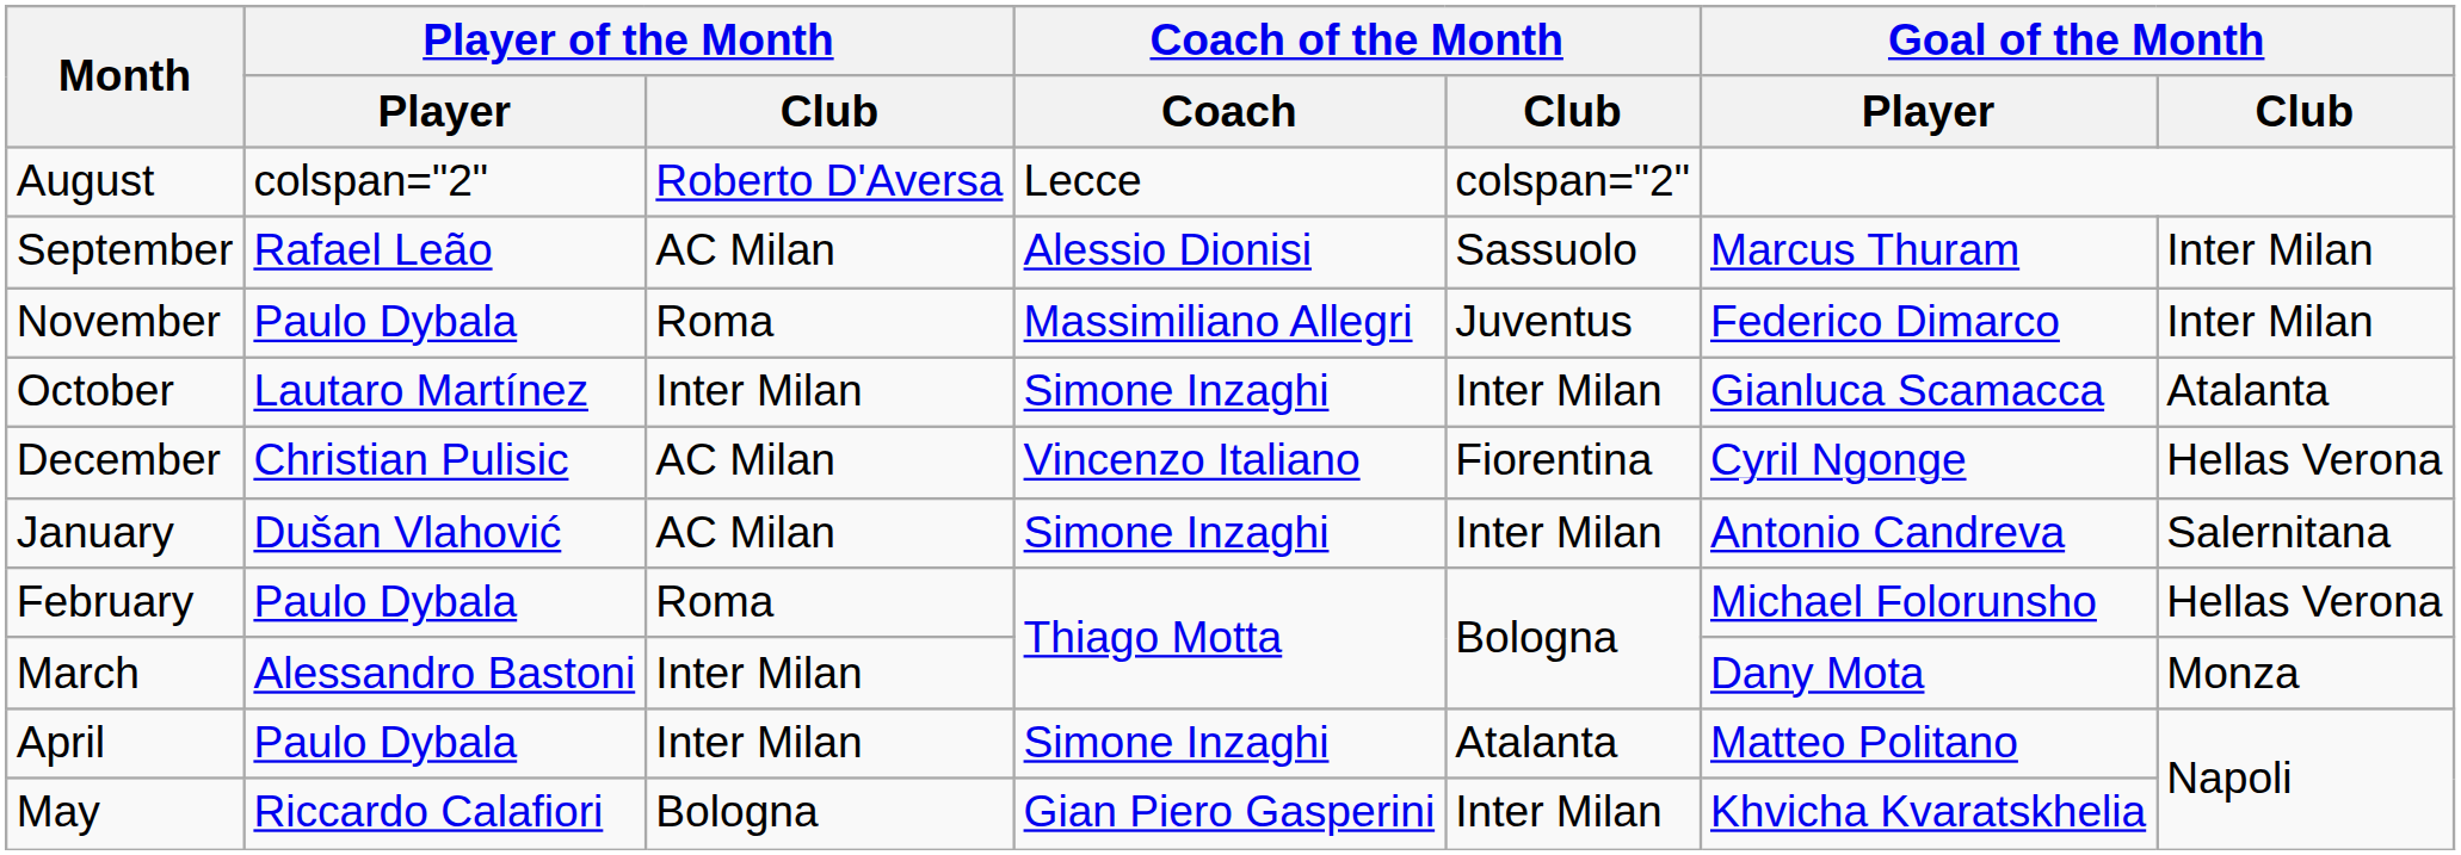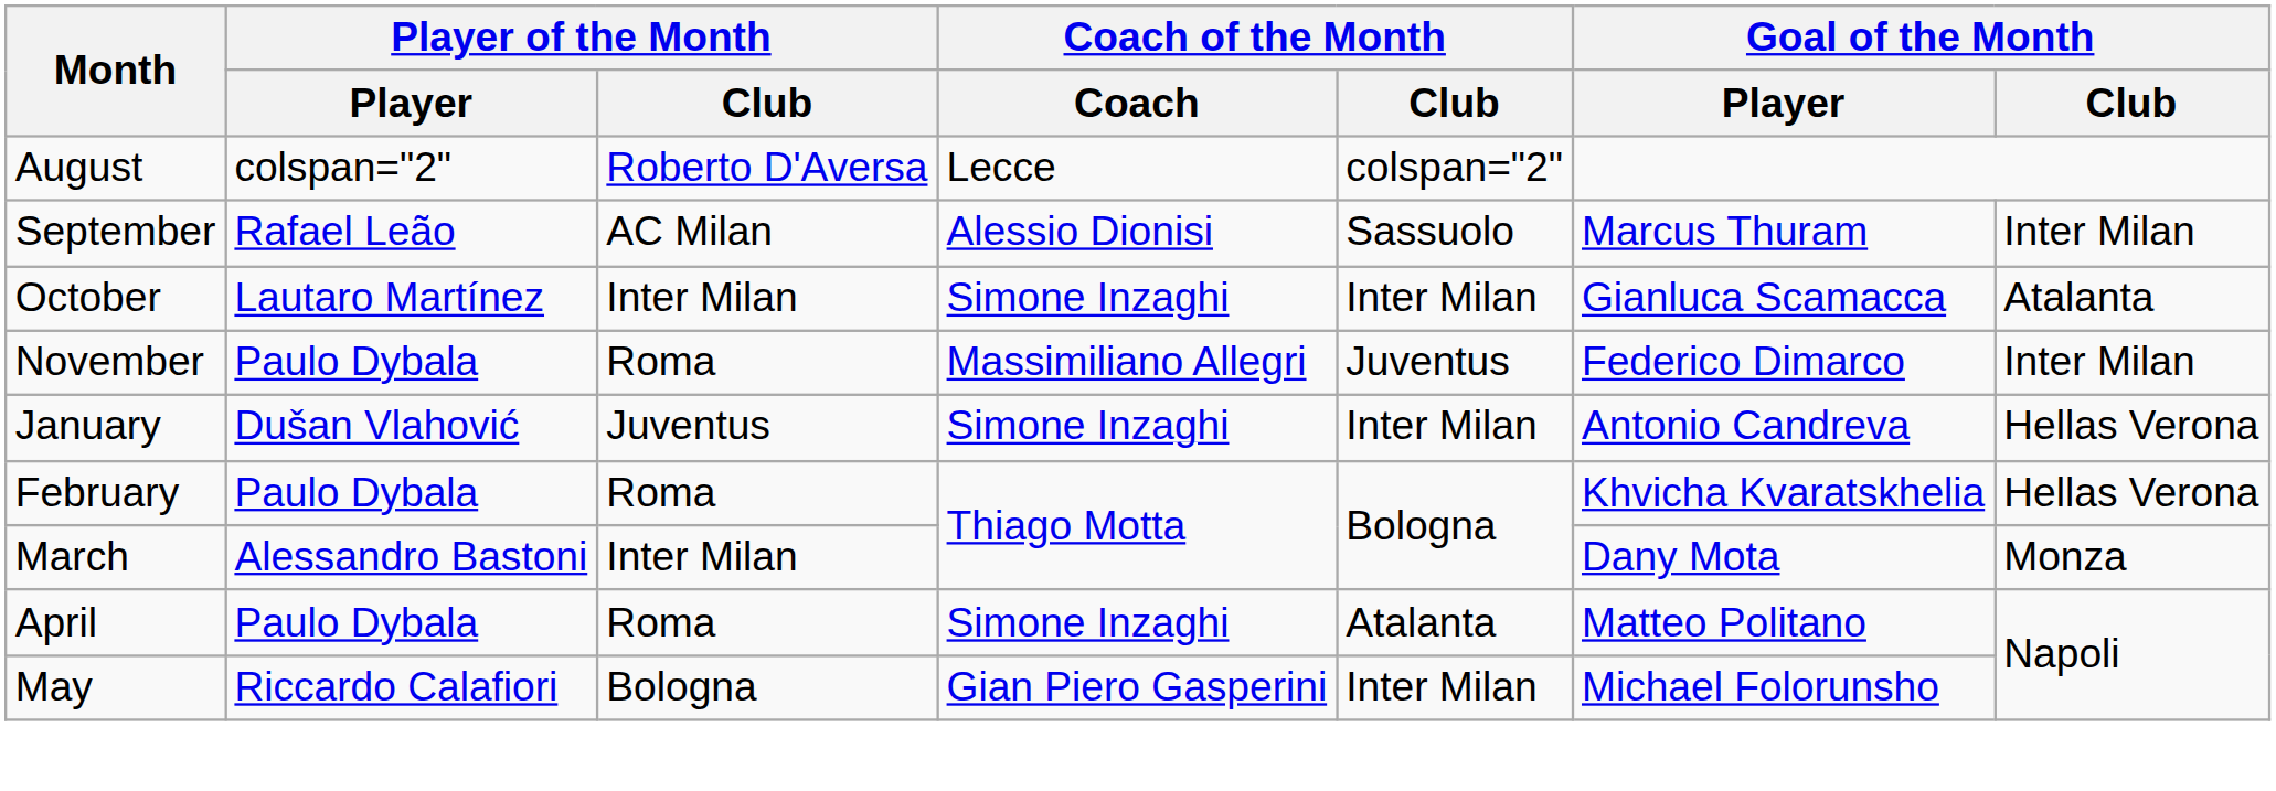rows swapped: October <-> November
- row: December | Christian Pulisic | AC Milan | Vincenzo Italiano | Fiorentina | Cyril Ngonge | Hellas Verona
January | Player of the Month / Club: AC Milan -> Juventus
January | Goal of the Month / Club: Salernitana -> Hellas Verona
February | Goal of the Month / Player: Michael Folorunsho -> Khvicha Kvaratskhelia
April | Player of the Month / Club: Inter Milan -> Roma
May | Goal of the Month / Player: Khvicha Kvaratskhelia -> Michael Folorunsho
